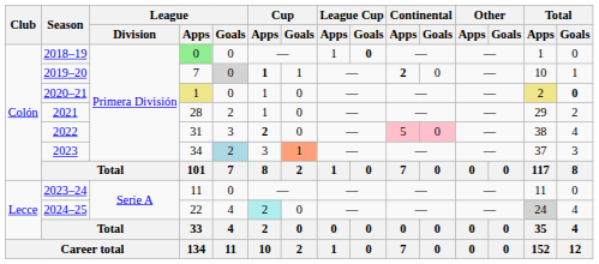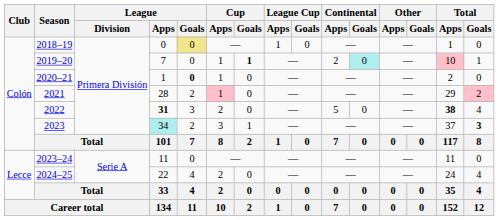2018–19 | League / Apps: lightgreen background -> no background
2018–19 | League / Goals: no background -> khaki background
2018–19 | League Cup / Goals: bold -> normal
2019–20 | League / Goals: lightgrey background -> no background
2019–20 | Cup / Apps: bold -> normal
2019–20 | Cup / Goals: normal -> bold
2019–20 | Continental / Apps: bold -> normal
2019–20 | Continental / Goals: no background -> paleturquoise background
2019–20 | Total / Apps: no background -> pink background
2020–21 | League / Apps: khaki background -> no background
2020–21 | League / Goals: normal -> bold
2020–21 | Total / Apps: khaki background -> no background
2020–21 | Total / Goals: bold -> normal
2021 | Cup / Apps: no background -> pink background
2021 | Total / Goals: no background -> pink background
2022 | League / Apps: normal -> bold
2022 | Cup / Apps: bold -> normal
2022 | Continental / Apps: pink background -> no background
2022 | Continental / Goals: pink background -> no background
2022 | Total / Apps: normal -> bold
2023 | League / Apps: no background -> paleturquoise background
2023 | League / Goals: lightblue background -> no background
2023 | Cup / Goals: lightsalmon background -> no background
2023 | Total / Goals: normal -> bold
2024–25 | Cup / Apps: paleturquoise background -> no background
2024–25 | Total / Apps: lightgrey background -> no background
